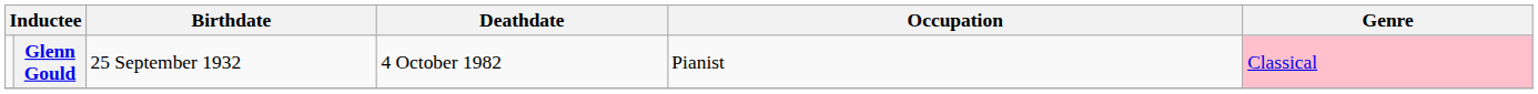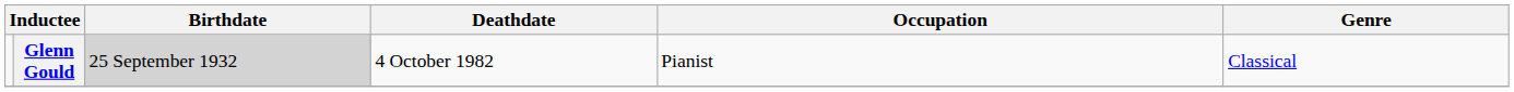Glenn Gould | Birthdate: no background -> lightgrey background
Glenn Gould | Genre: pink background -> no background
